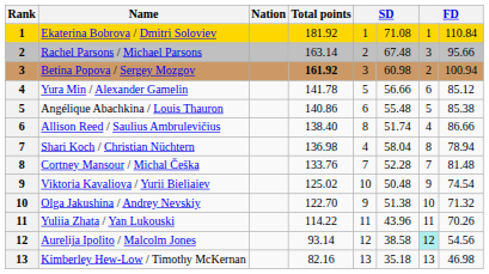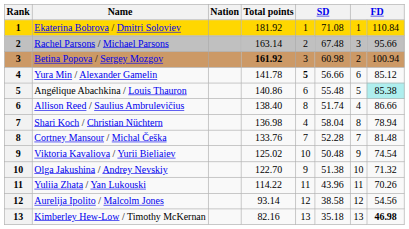Yura Min / Alexander Gamelin | column 5: normal -> bold
Angélique Abachkina / Louis Thauron | column 8: no background -> paleturquoise background
Aurelija Ipolito / Malcolm Jones | column 7: paleturquoise background -> no background
Kimberley Hew-Low / Timothy McKernan | column 8: normal -> bold
